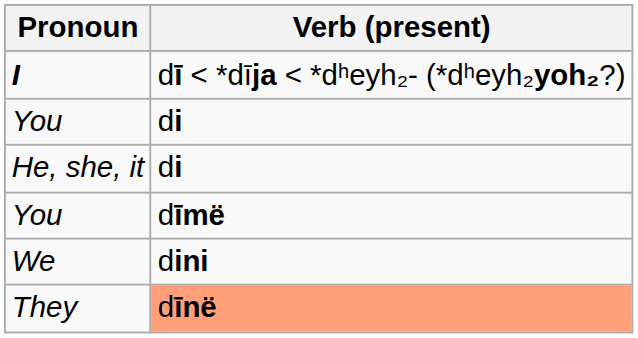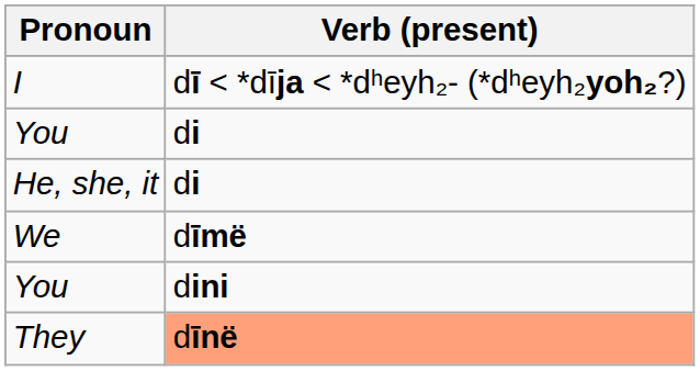row 2 | Pronoun: bold -> normal
row 5 | Pronoun: You -> We
row 6 | Pronoun: We -> You
